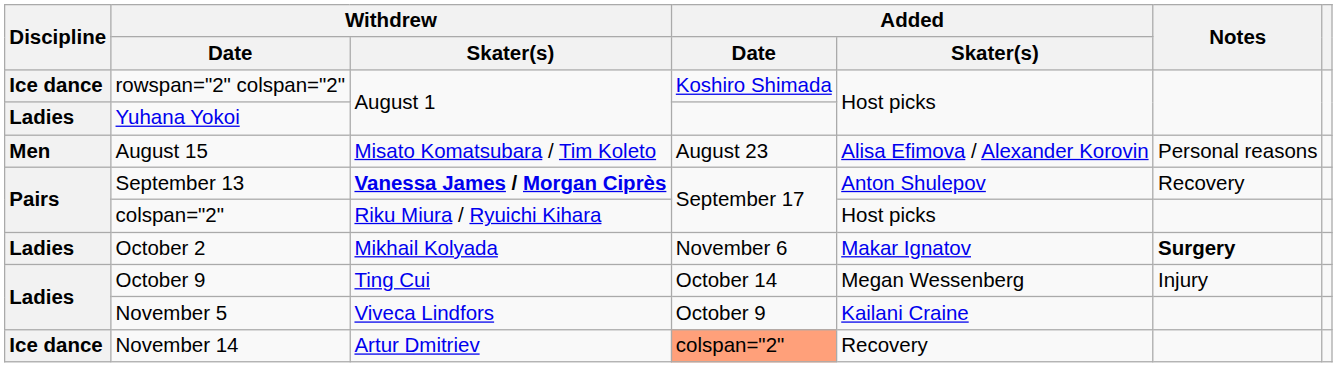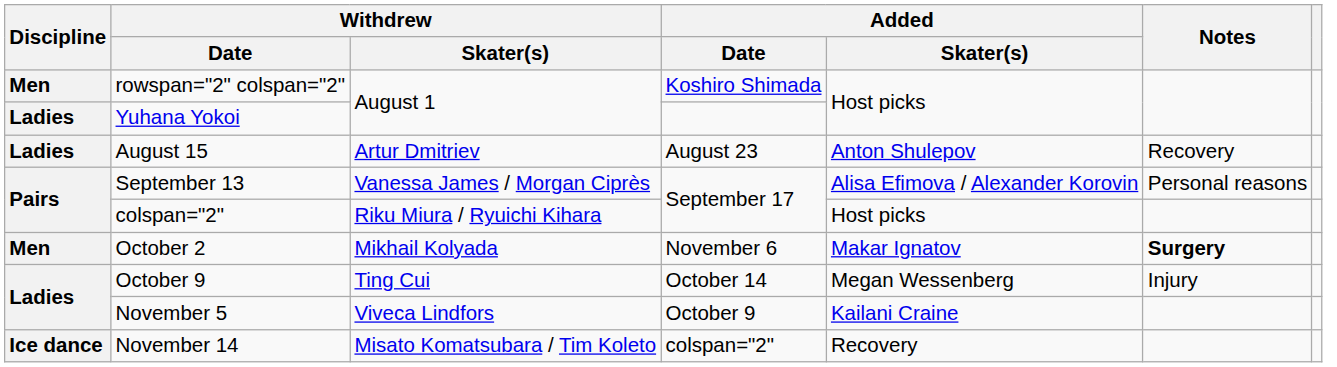rowspan="2" colspan="2" | Discipline: Ice dance -> Men
August 15 | Discipline: Men -> Ladies
August 15 | Withdrew / Skater(s): Misato Komatsubara / Tim Koleto -> Artur Dmitriev
August 15 | Added / Skater(s): Alisa Efimova / Alexander Korovin -> Anton Shulepov
August 15 | Notes: Personal reasons -> Recovery
September 13 | Withdrew / Skater(s): bold -> normal
September 13 | Added / Skater(s): Anton Shulepov -> Alisa Efimova / Alexander Korovin
September 13 | Notes: Recovery -> Personal reasons
October 2 | Discipline: Ladies -> Men
November 14 | Withdrew / Skater(s): Artur Dmitriev -> Misato Komatsubara / Tim Koleto
November 14 | Added / Date: lightsalmon background -> no background
